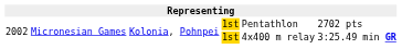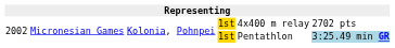row 2 | column 5: Pentathlon -> 4x400 m relay
row 3 | column 5: 4x400 m relay -> Pentathlon
row 3 | column 6: no background -> lightblue background
